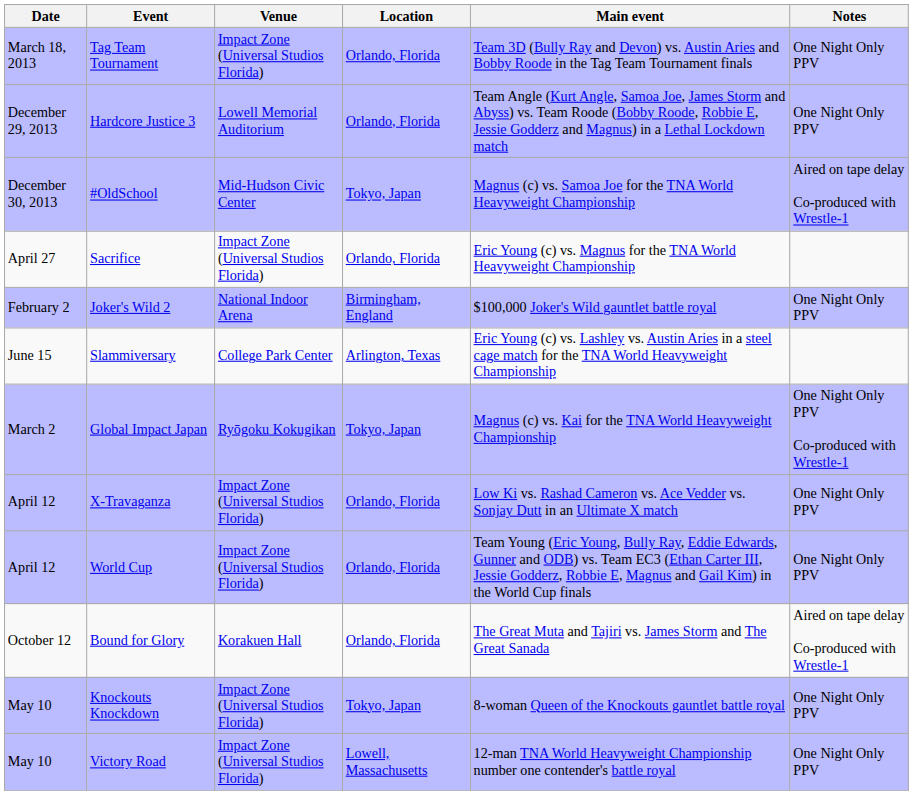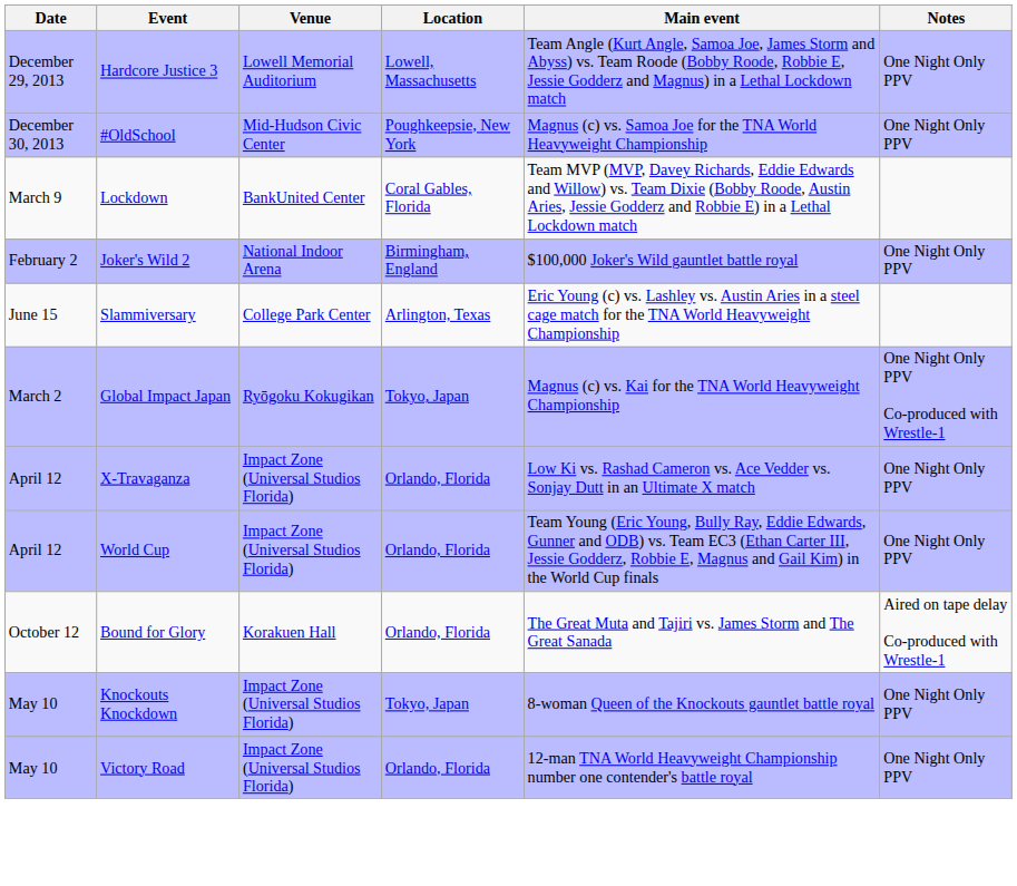- row: March 18, 2013 | Tag Team Tournament | Impact Zone (Universal Studios Florida) | Orlando, Florida | Team 3D (Bully Ray and Devon) vs. Austin Aries and Bobby Roode in the Tag Team Tournament finals | One Night Only PPV
Hardcore Justice 3 | Location: Orlando, Florida -> Lowell, Massachusetts
#OldSchool | Location: Tokyo, Japan -> Poughkeepsie, New York
#OldSchool | Notes: Aired on tape delay Co-produced with Wrestle-1 -> One Night Only PPV
+ row: March 9 | Lockdown | BankUnited Center | Coral Gables, Florida | Team MVP (MVP, Davey Richards, Eddie Edwards and Willow) vs. Team Dixie (Bobby Roode, Austin Aries, Jessie Godderz and Robbie E) in a Lethal Lockdown match
- row: April 27 | Sacrifice | Impact Zone (Universal Studios Florida) | Orlando, Florida | Eric Young (c) vs. Magnus for the TNA World Heavyweight Championship
Victory Road | Location: Lowell, Massachusetts -> Orlando, Florida
